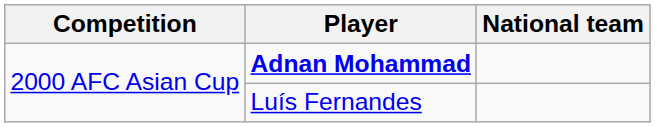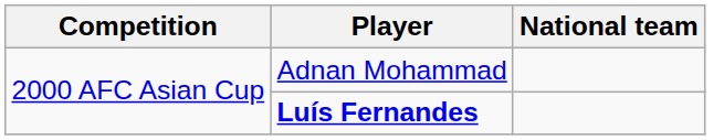Adnan Mohammad | Player: bold -> normal
Luís Fernandes | Player: normal -> bold
